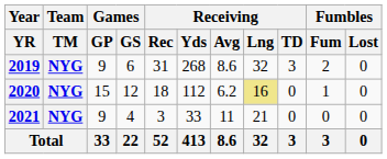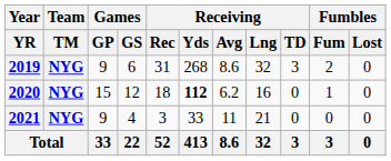2020 | Receiving / Yds: normal -> bold
2020 | Receiving / Lng: khaki background -> no background
